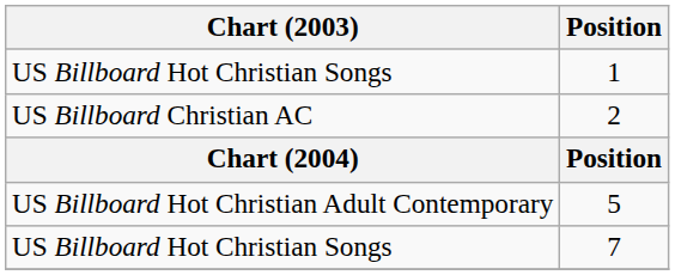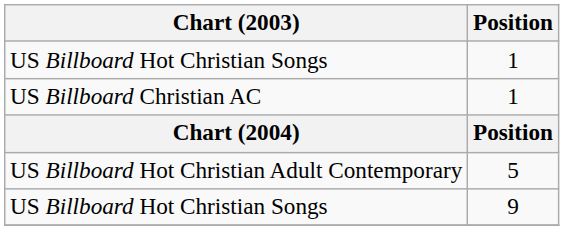row 3 | Position: 2 -> 1
row 6 | Position: 7 -> 9
